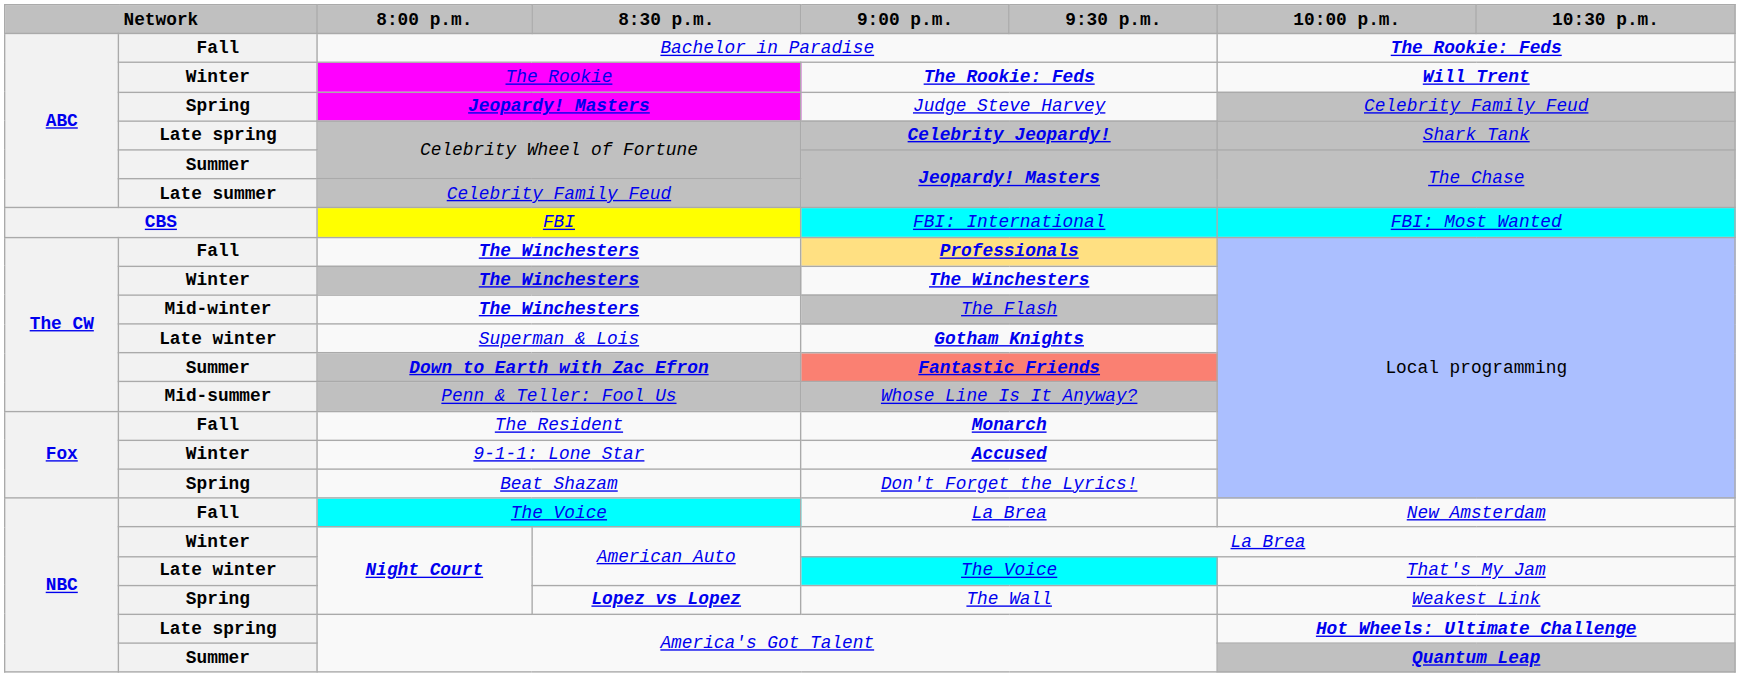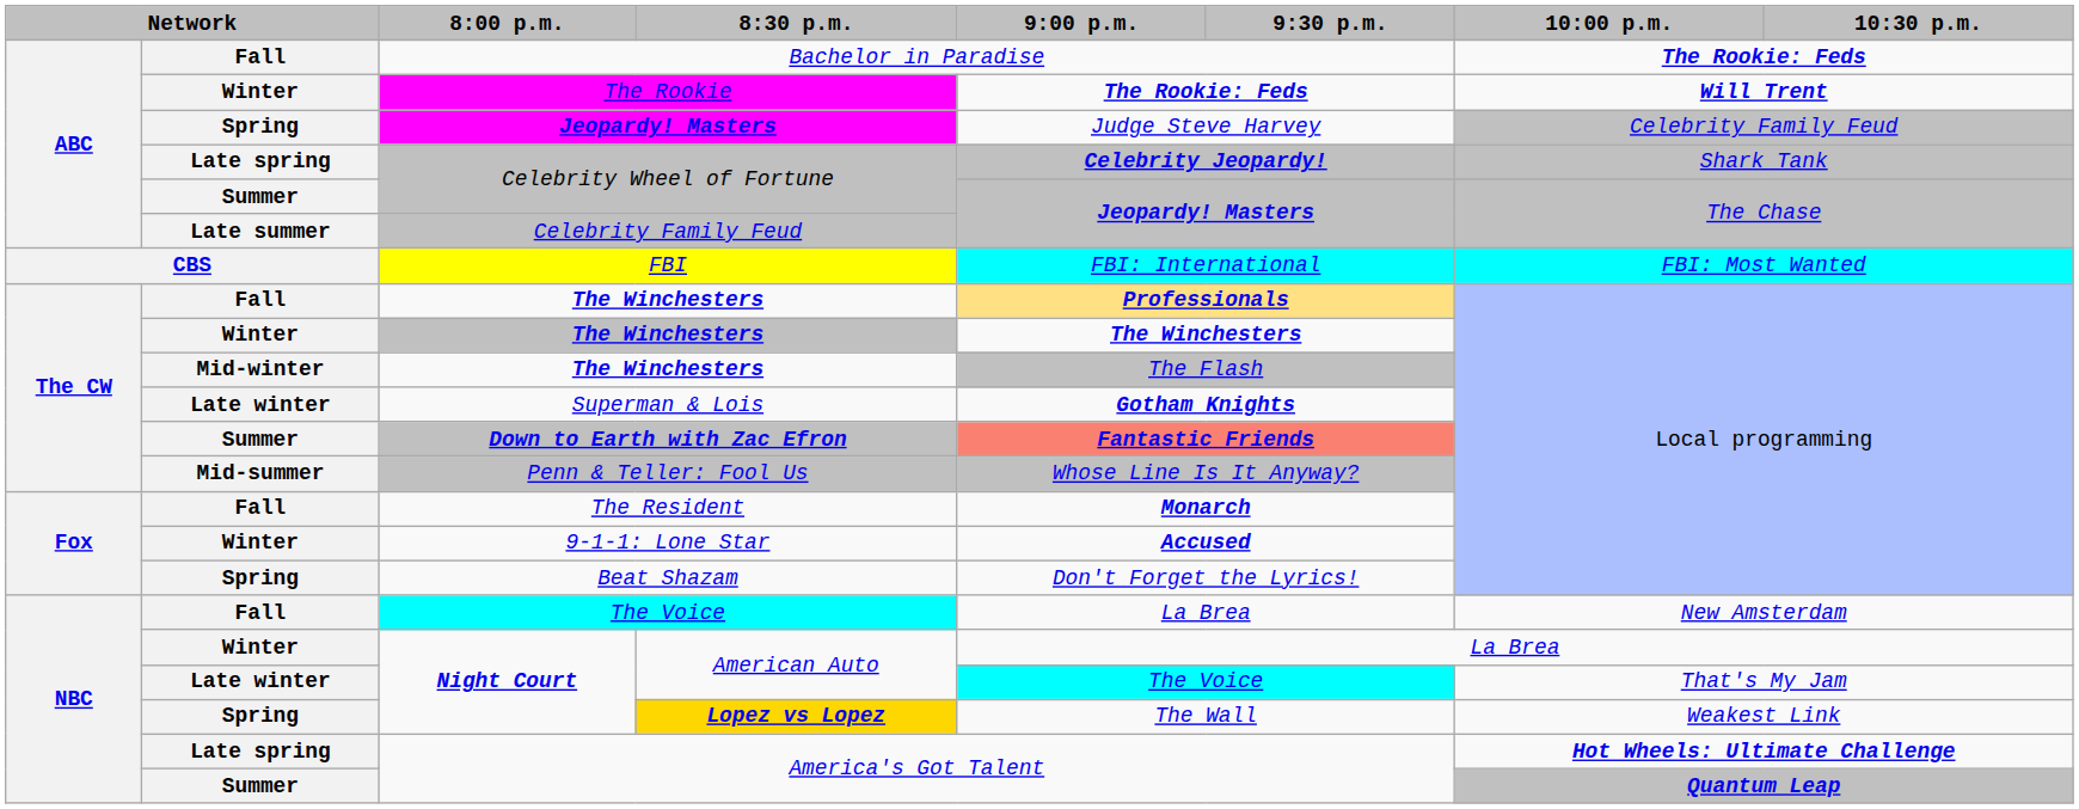Lopez vs Lopez | 8:30 p.m.: no background -> gold background
